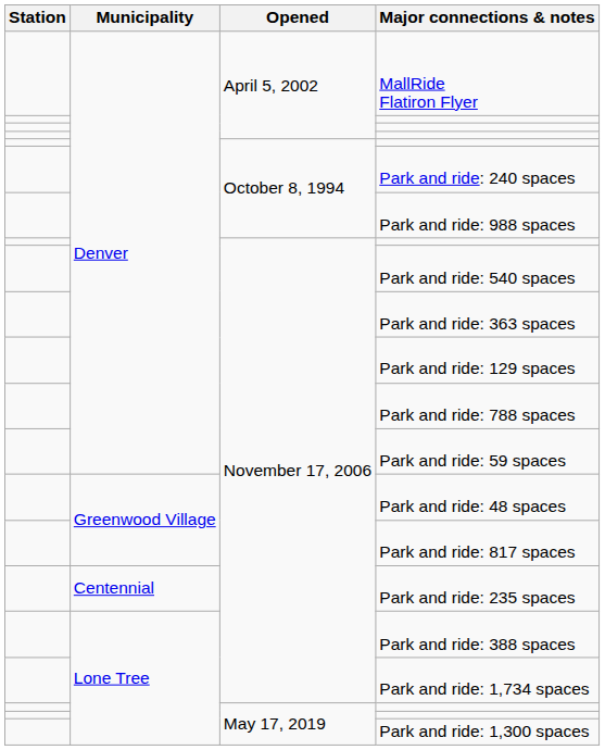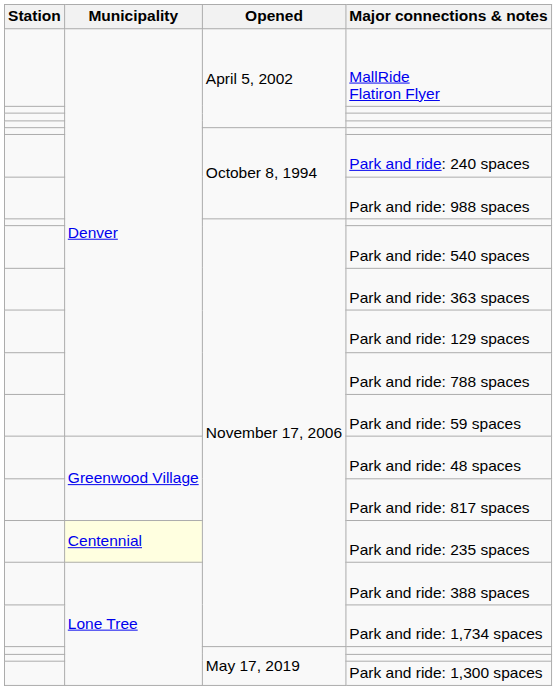Park and ride: 235 spaces | Municipality: no background -> lightyellow background
